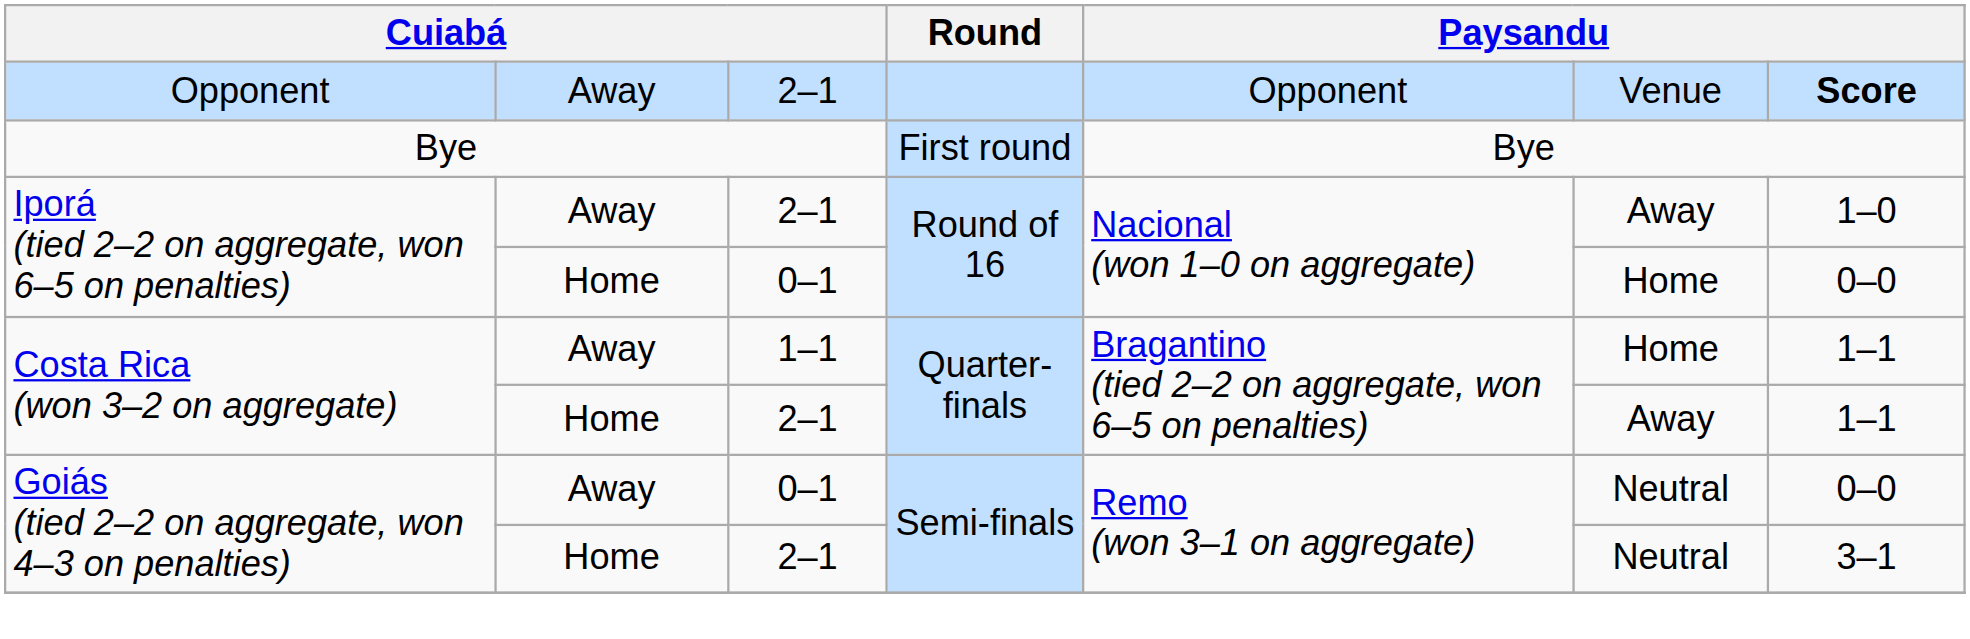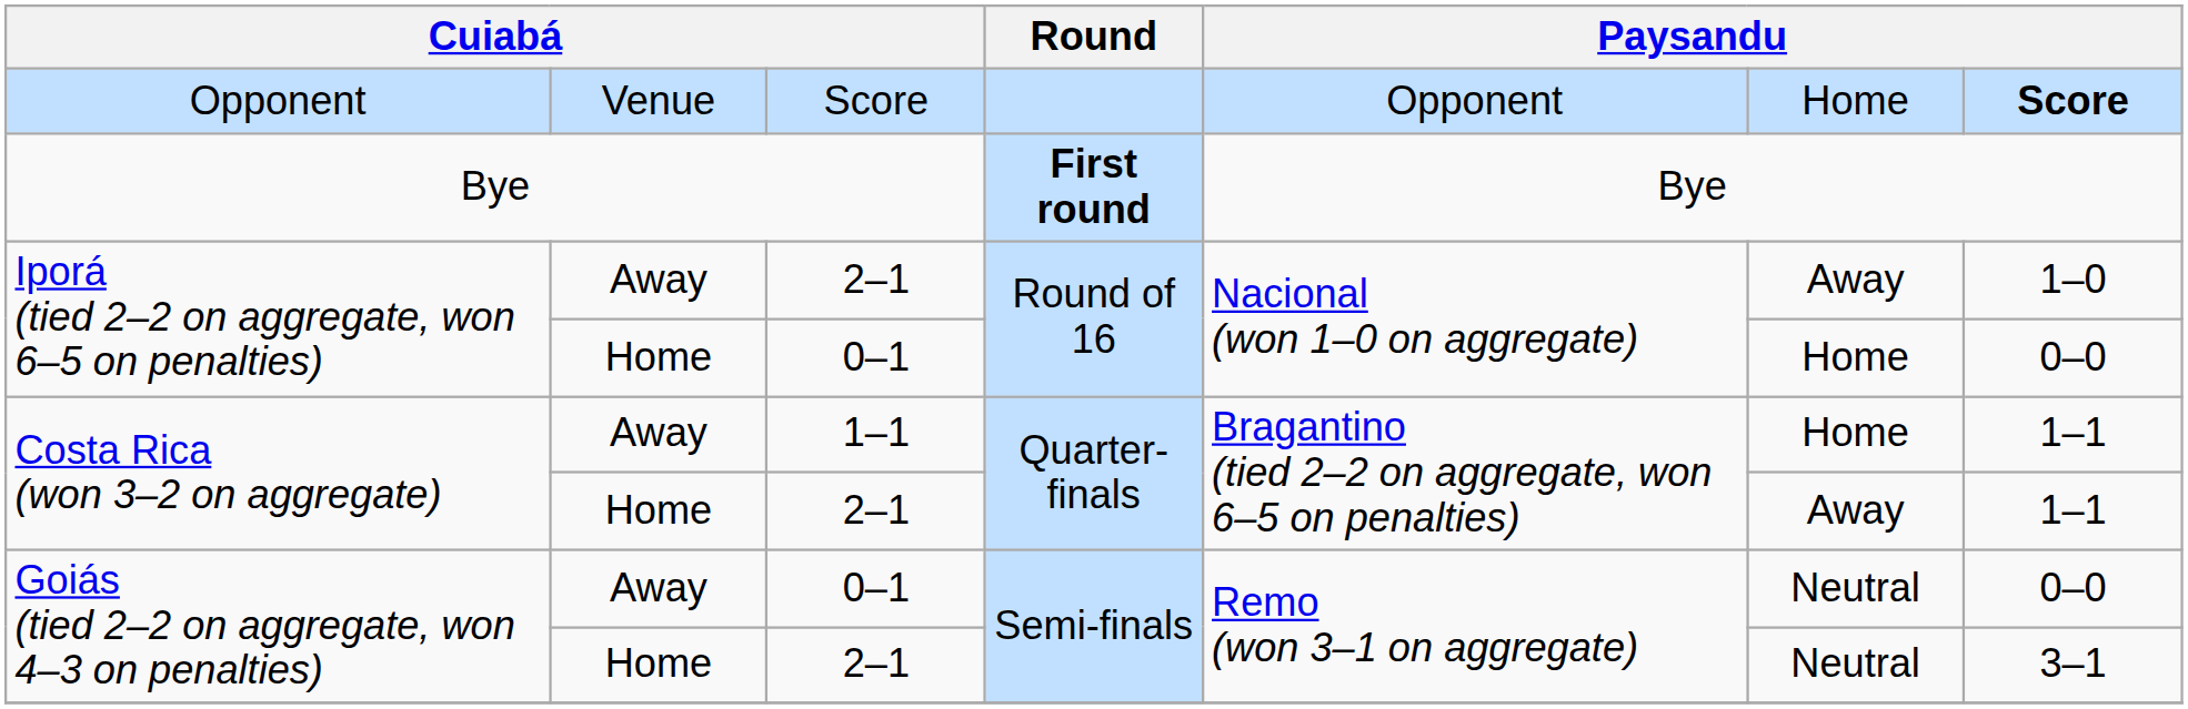row 2 | column 2: Away -> Venue
row 2 | column 3: 2–1 -> Score
row 2 | column 6: Venue -> Home
row 3 | Round: normal -> bold
